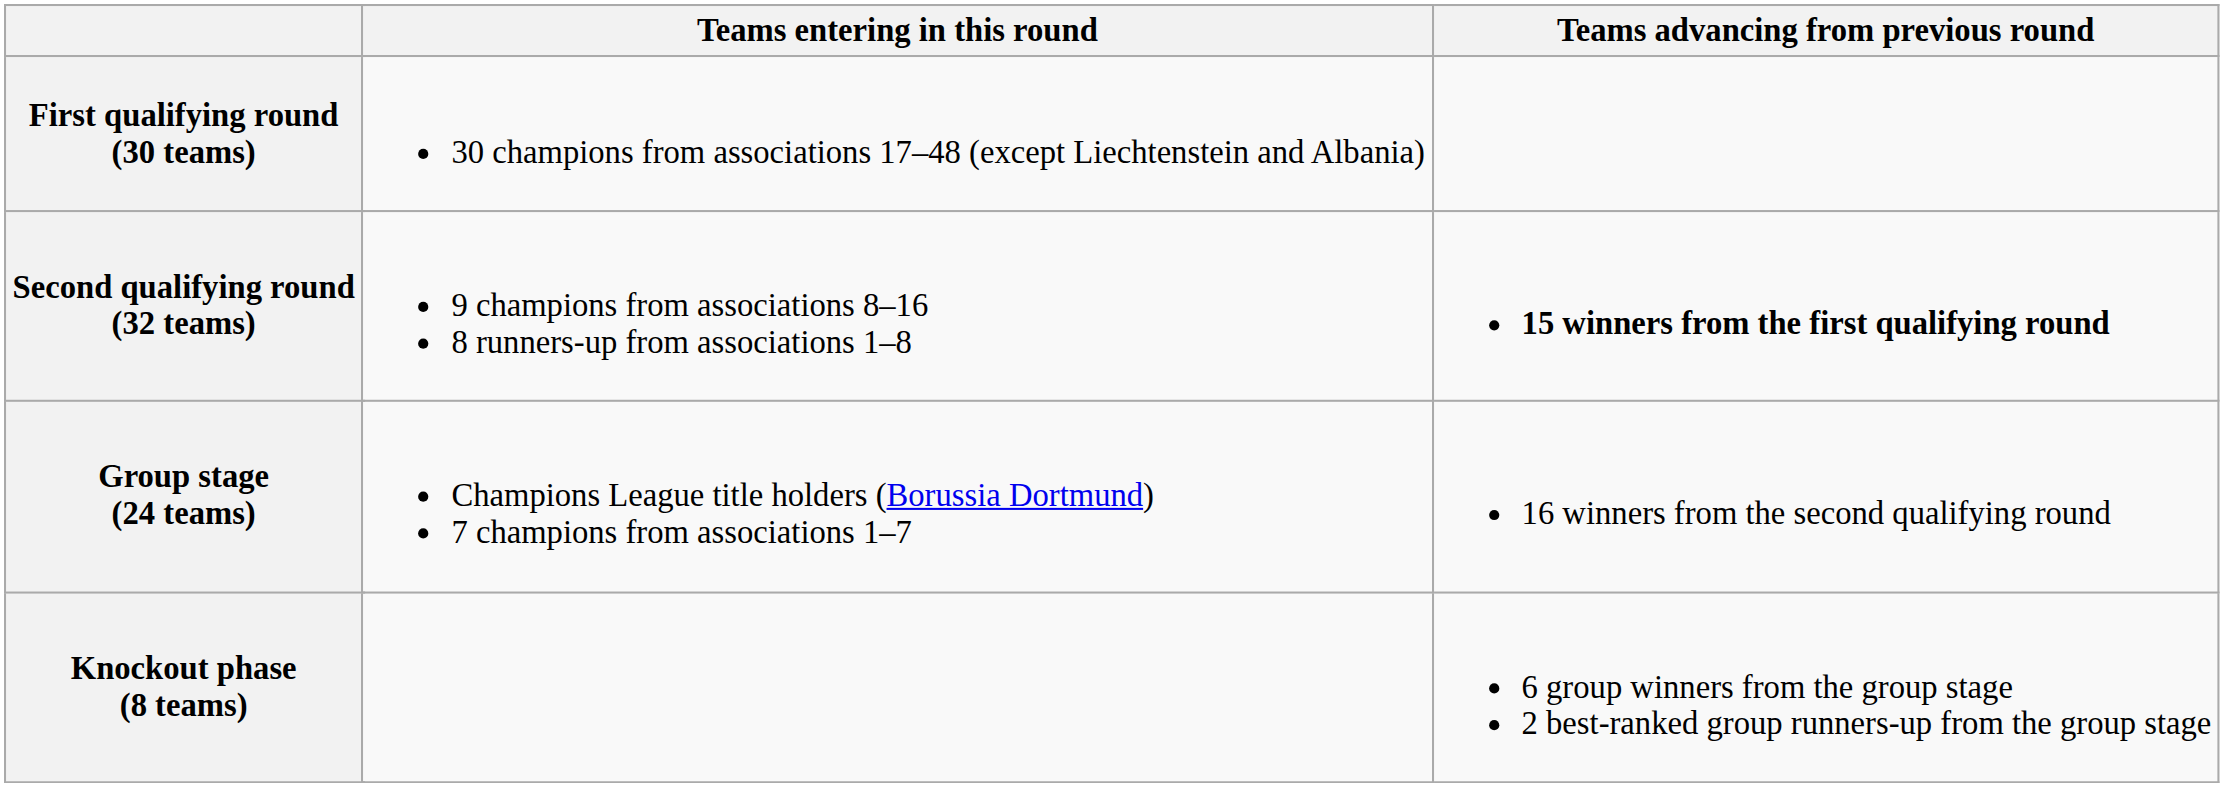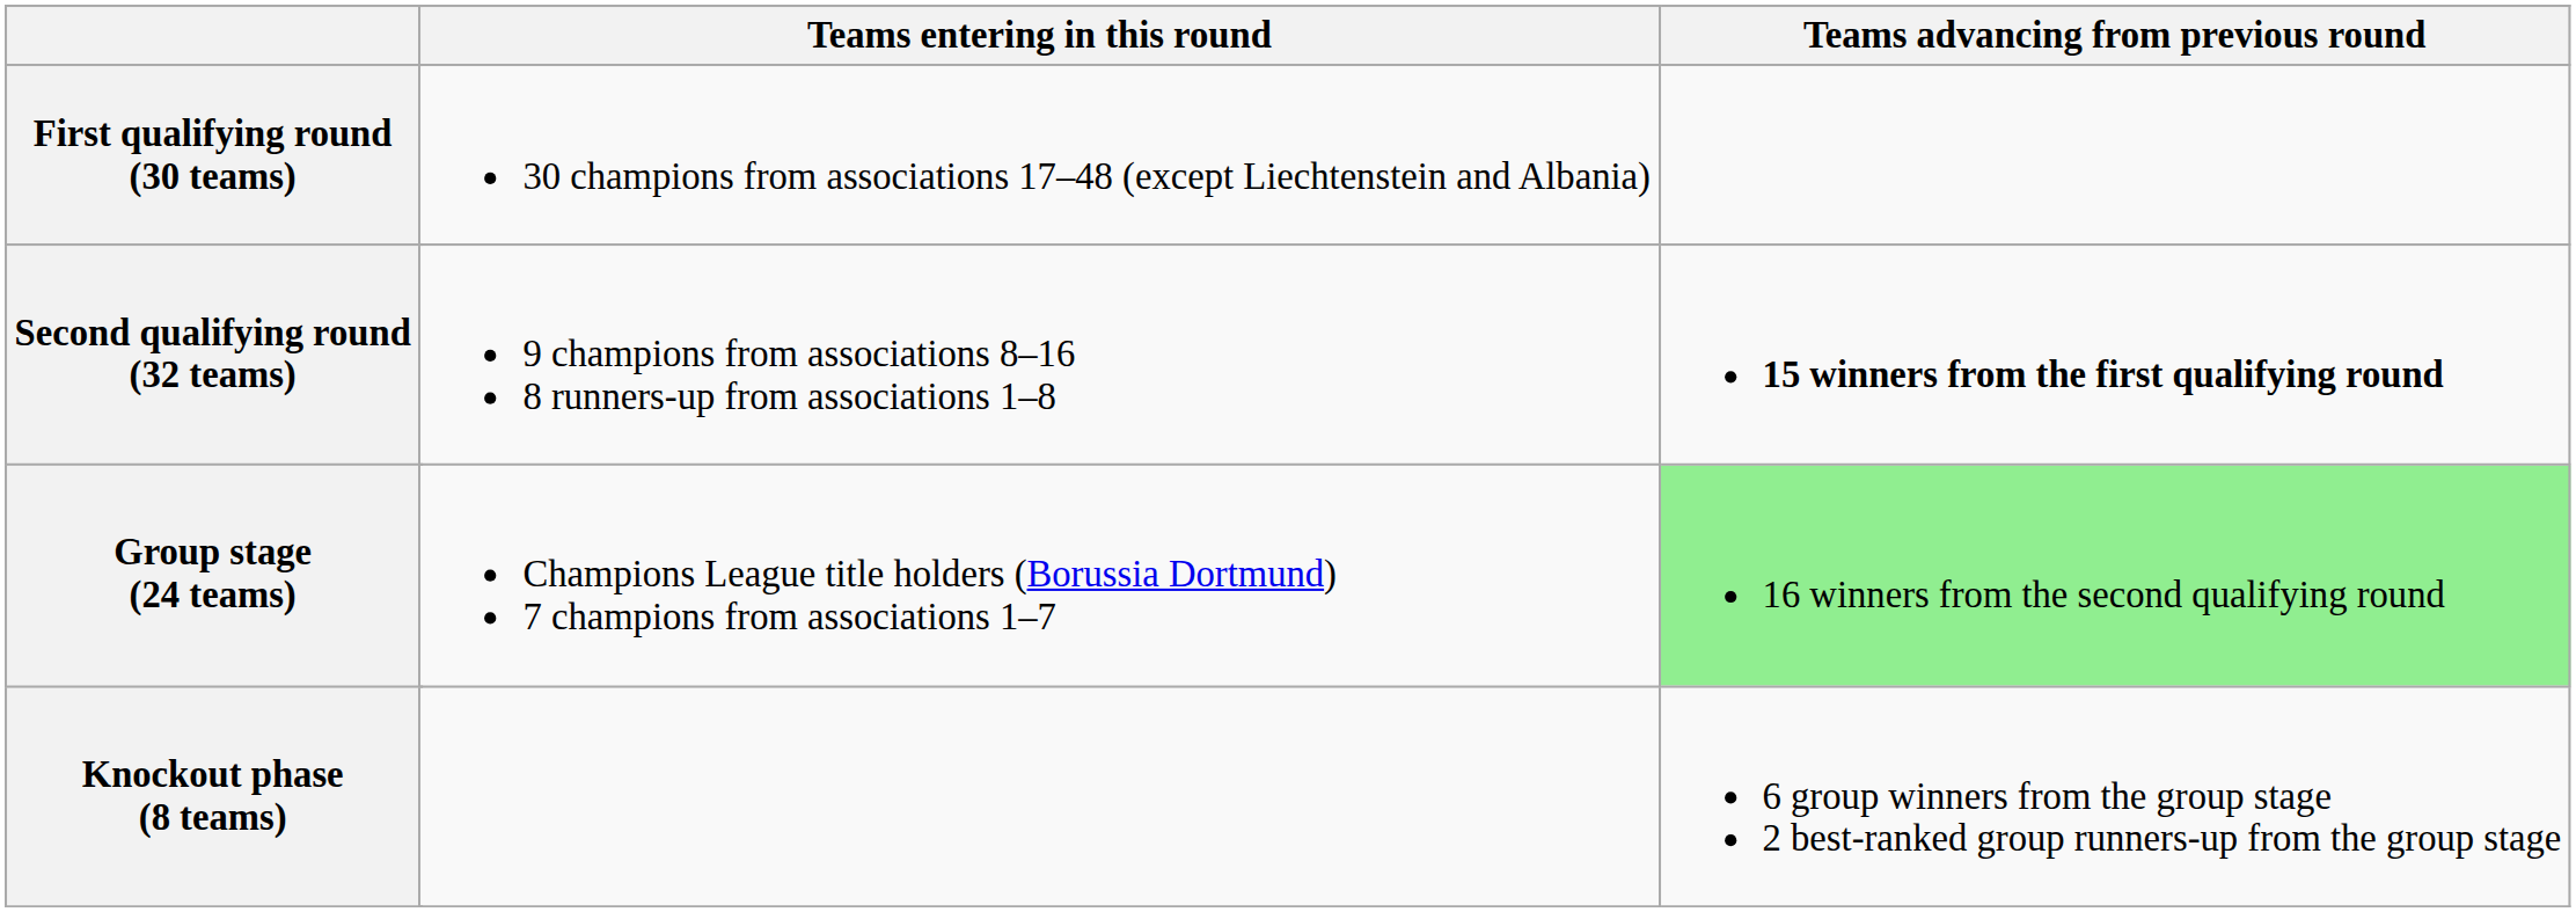Group stage (24 teams) | Teams advancing from previous round: no background -> lightgreen background
